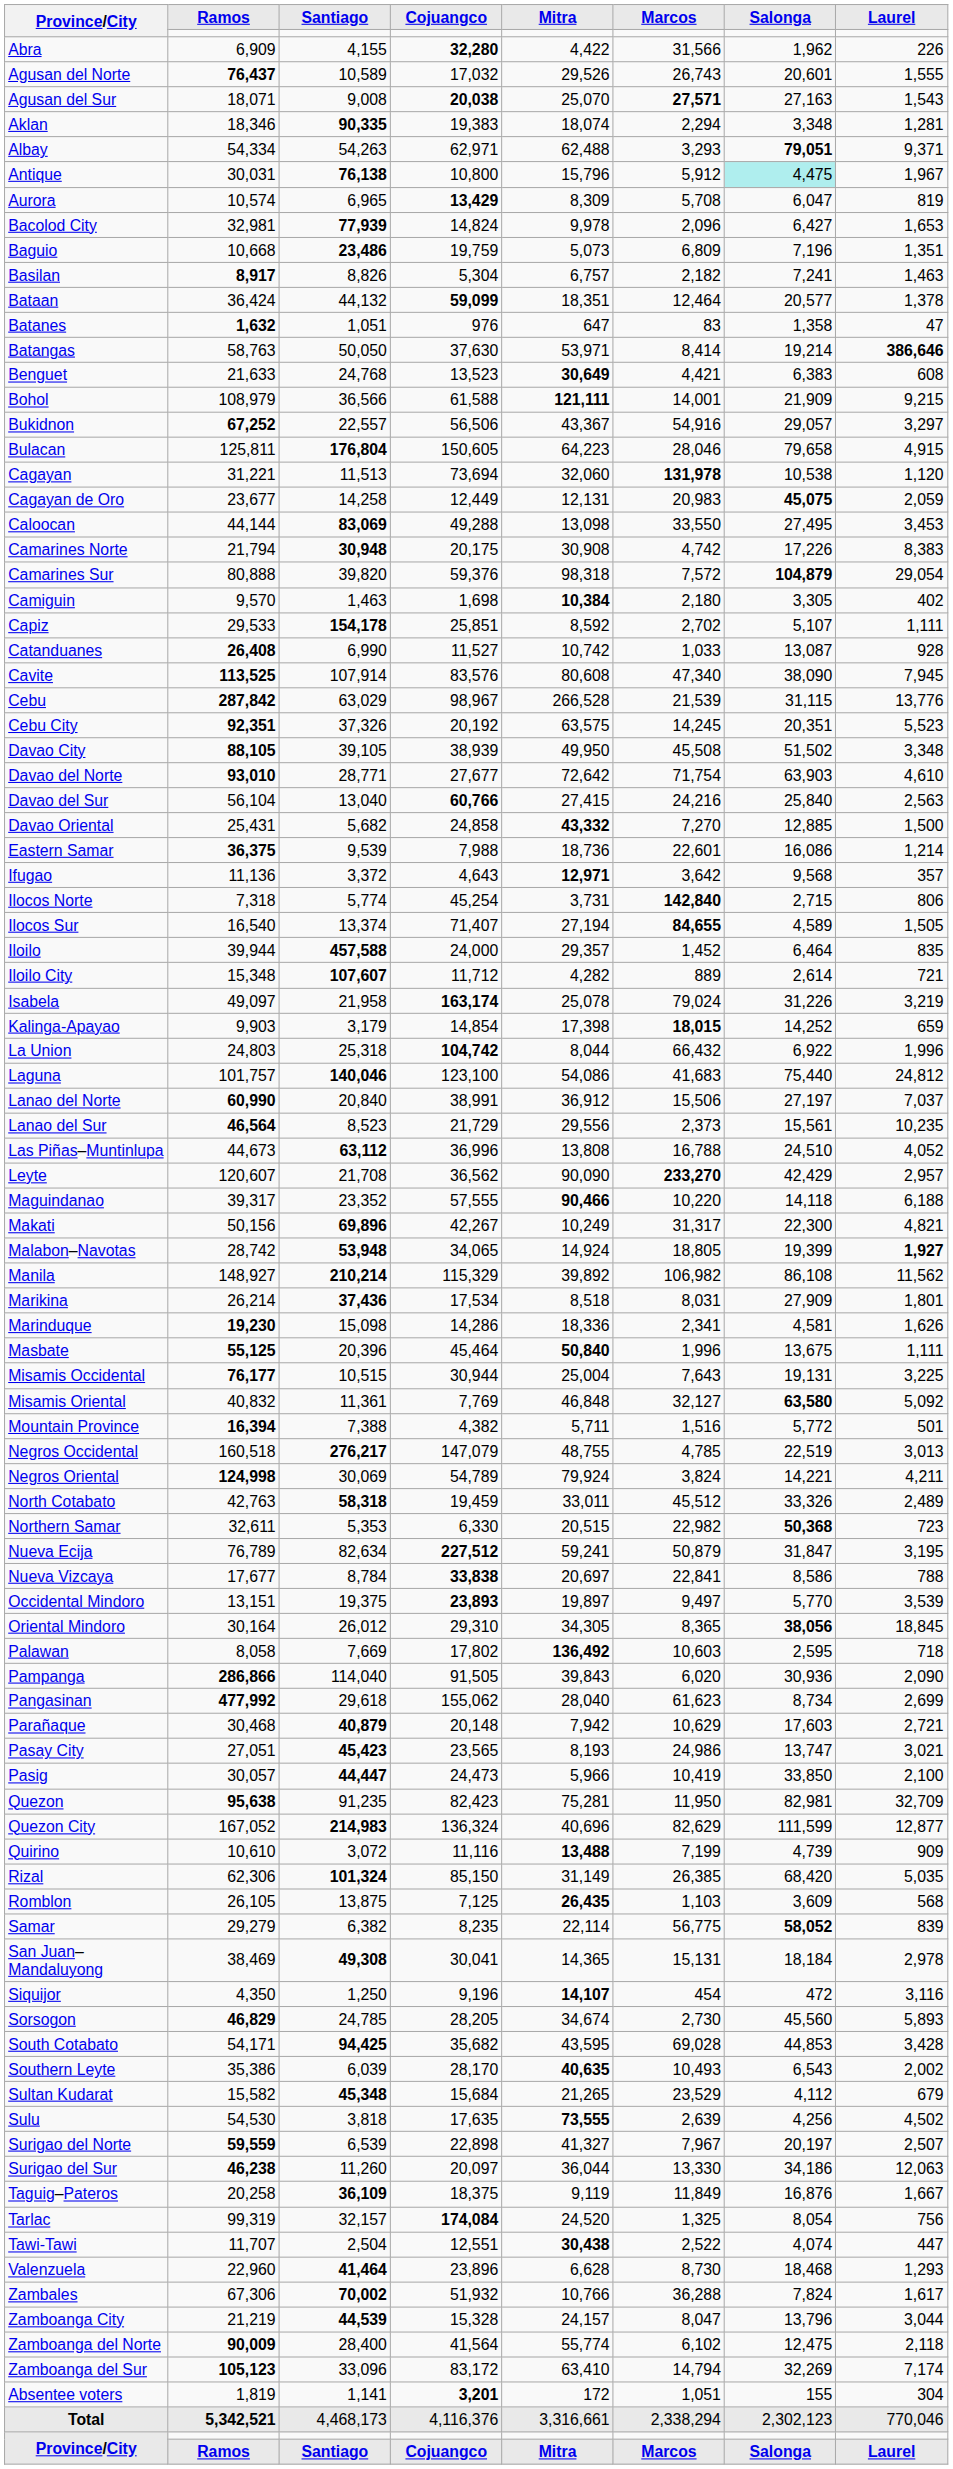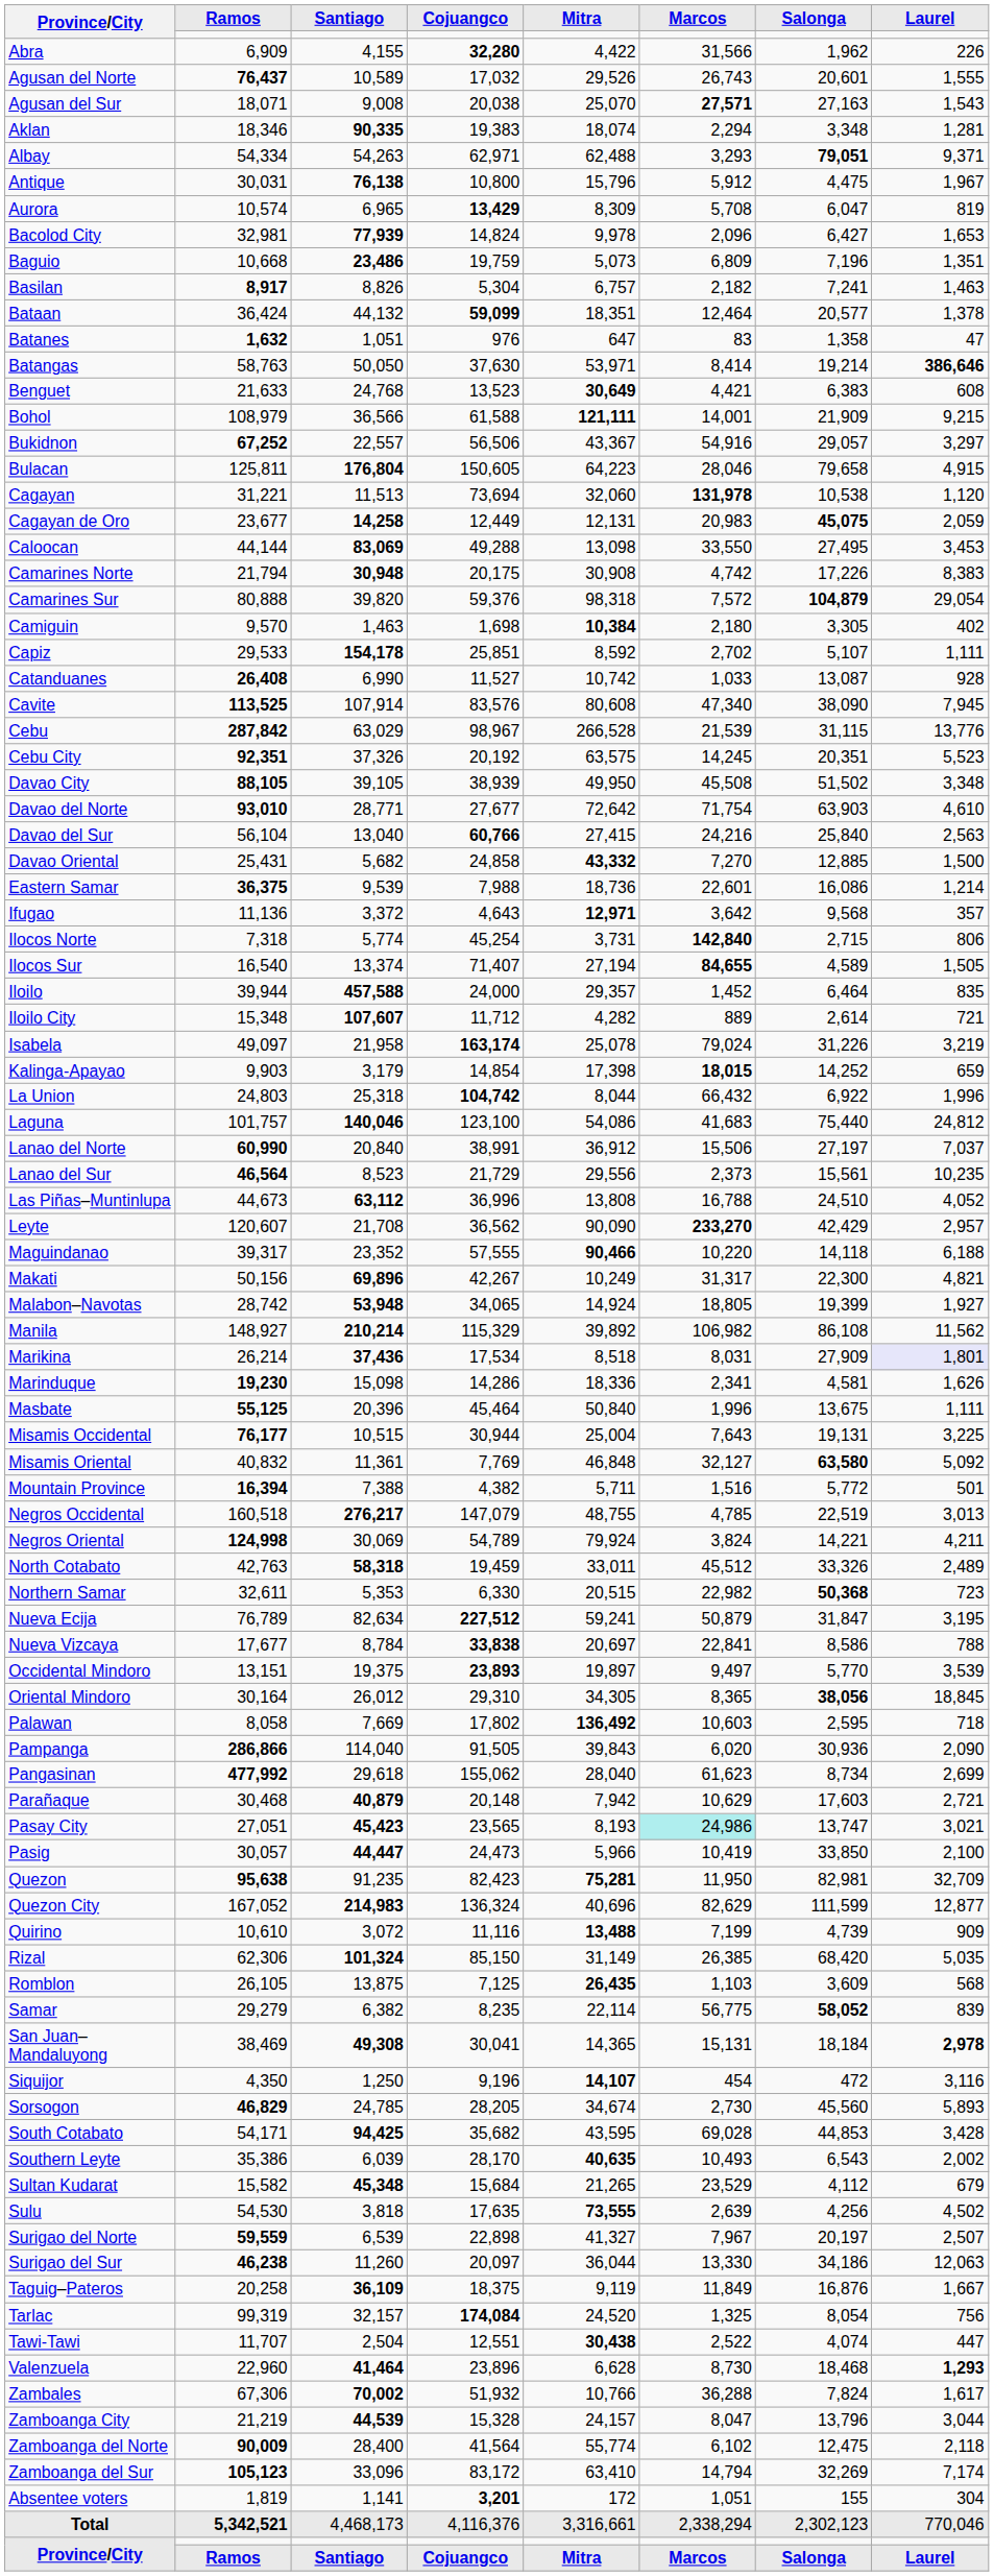Agusan del Sur | Cojuangco: bold -> normal
Antique | Salonga: paleturquoise background -> no background
Cagayan de Oro | Santiago: normal -> bold
Malabon–Navotas | Laurel: bold -> normal
Marikina | Laurel: no background -> lavender background
Masbate | Mitra: bold -> normal
Pasay City | Marcos: no background -> paleturquoise background
Quezon | Mitra: normal -> bold
San Juan–Mandaluyong | Laurel: normal -> bold
Valenzuela | Laurel: normal -> bold
